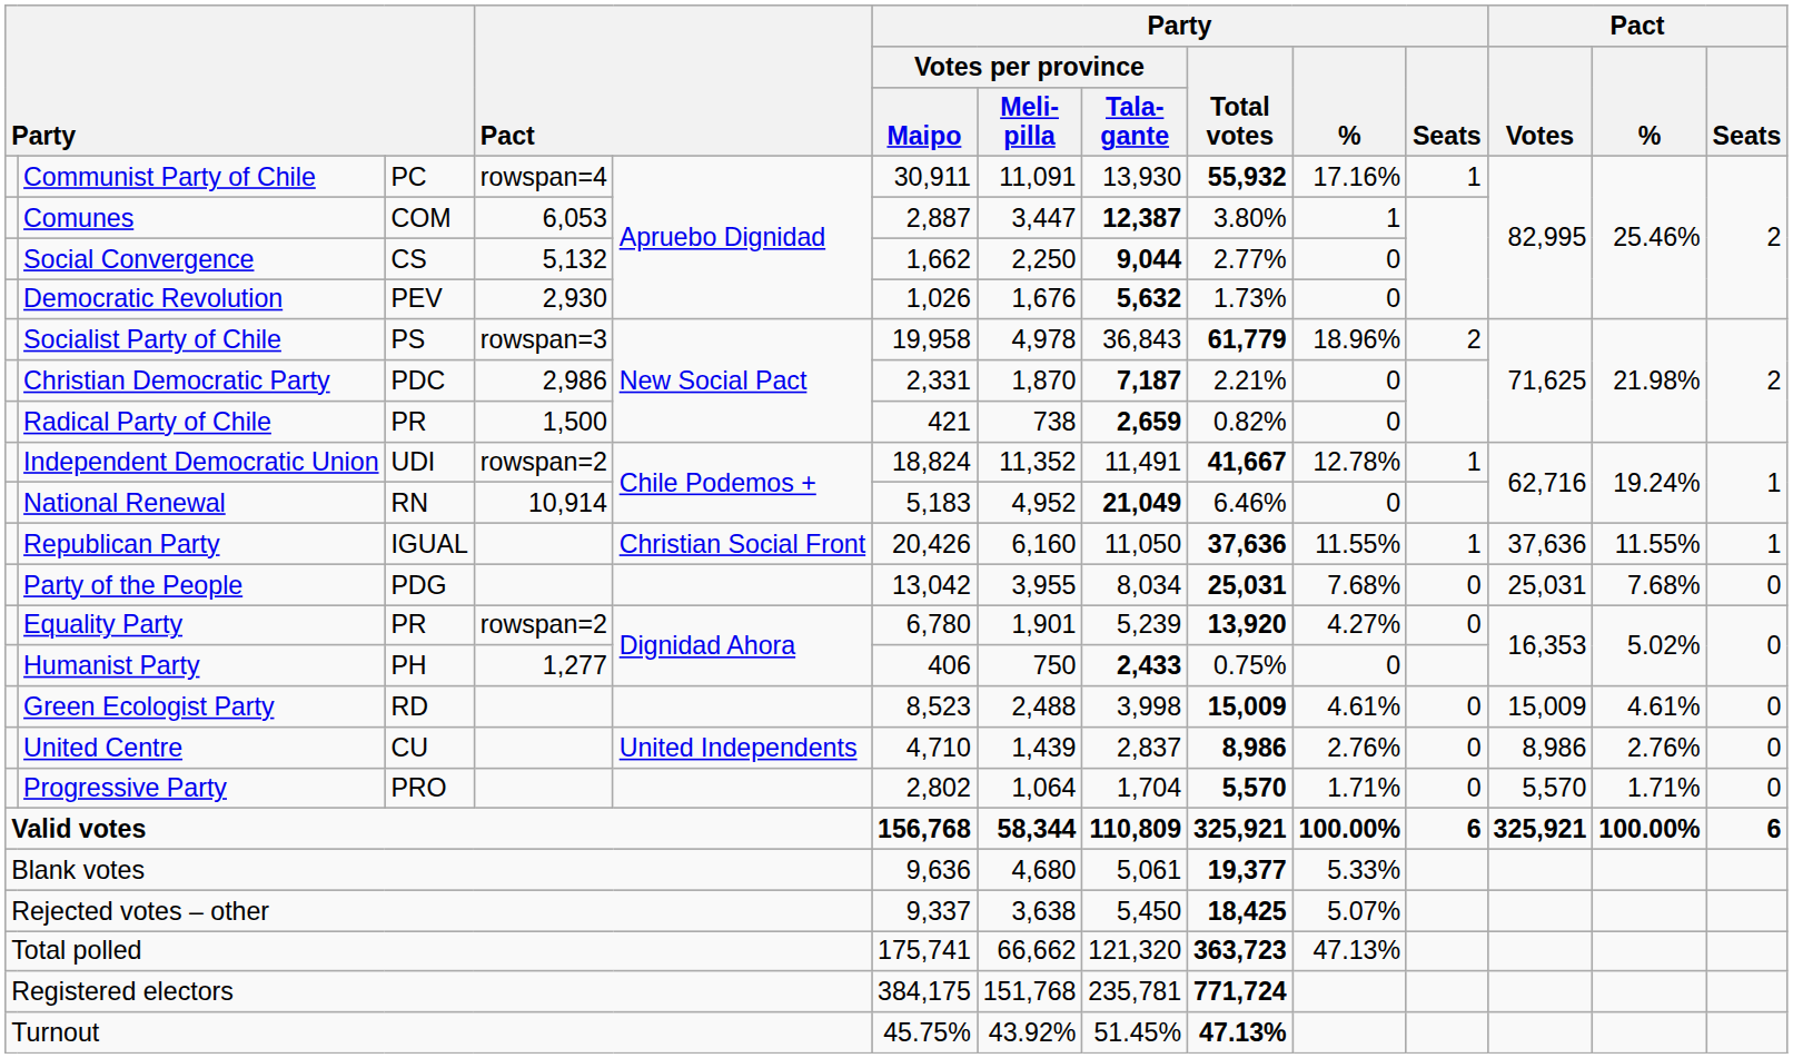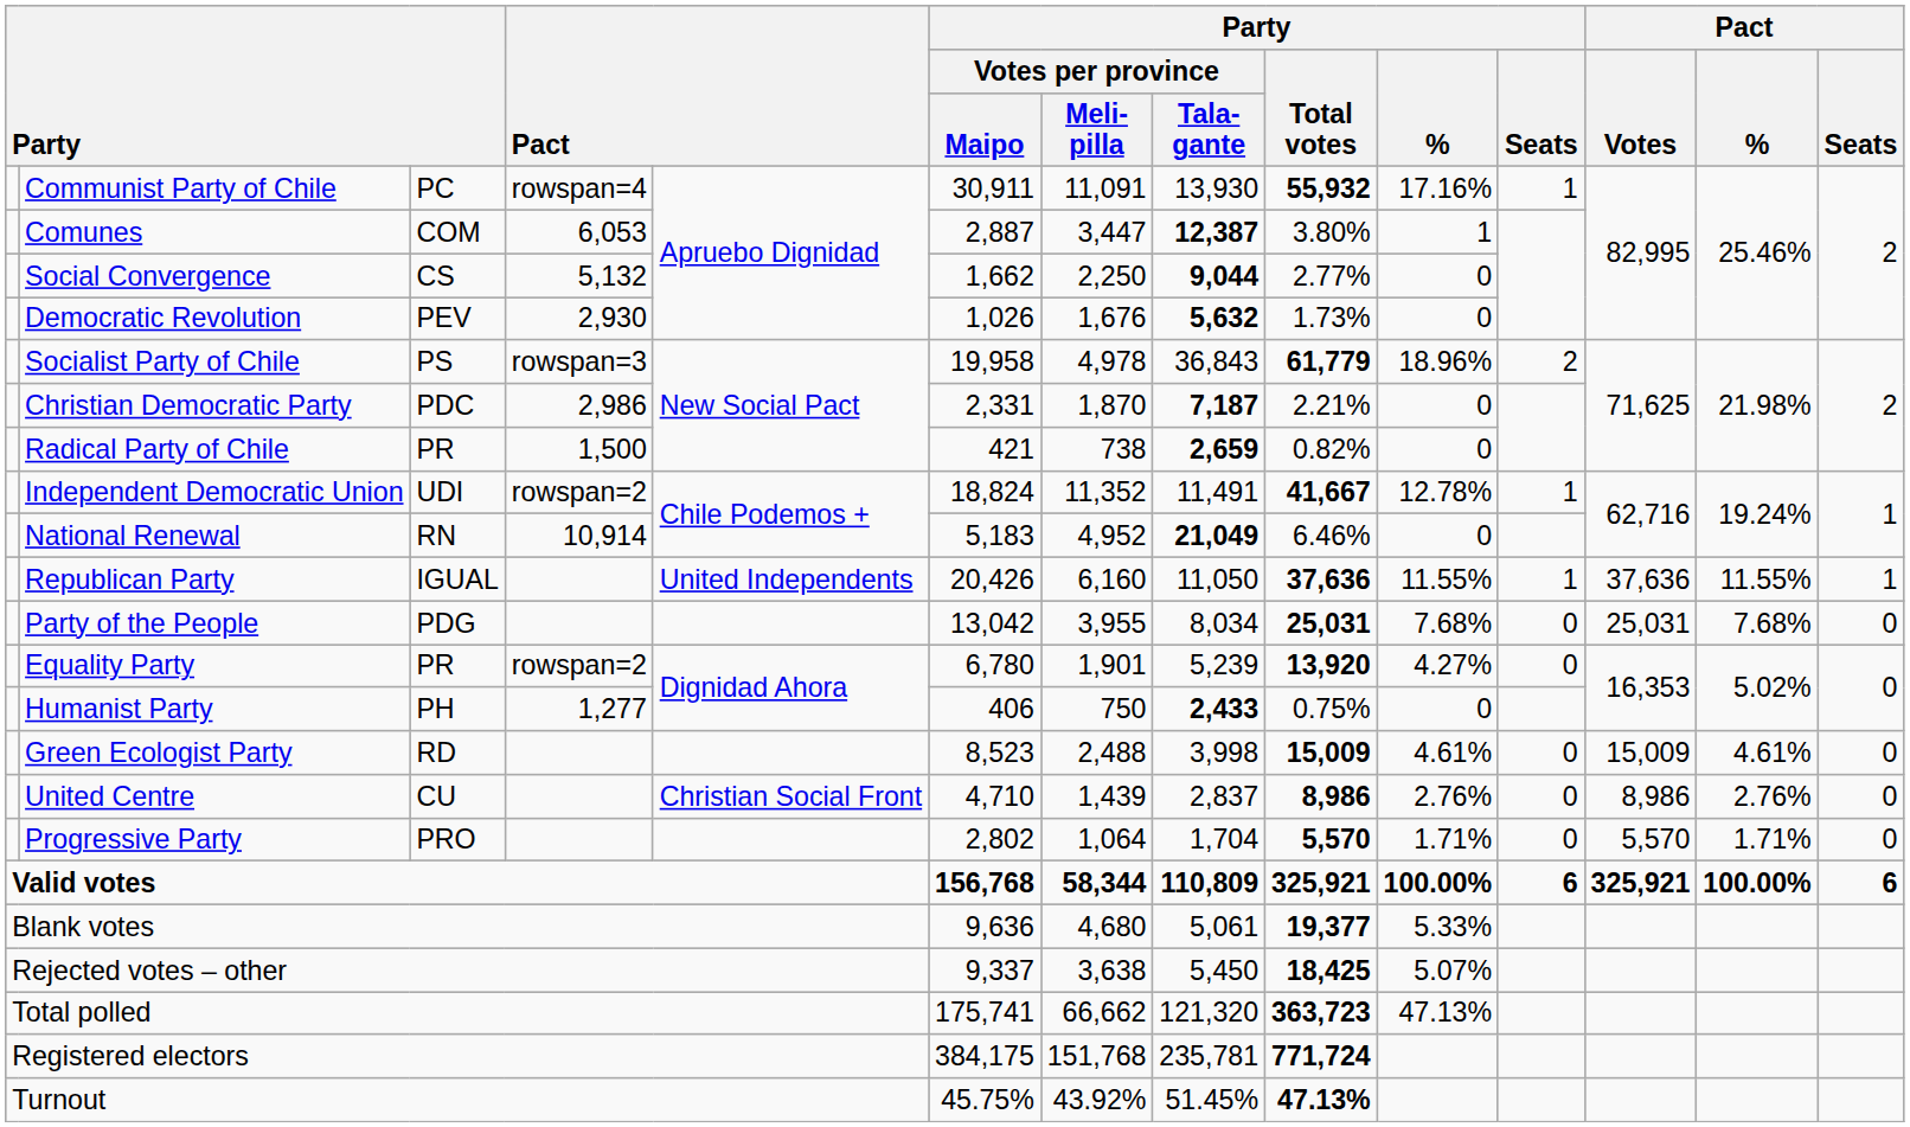Republican Party | column 5: Christian Social Front -> United Independents
United Centre | column 5: United Independents -> Christian Social Front
